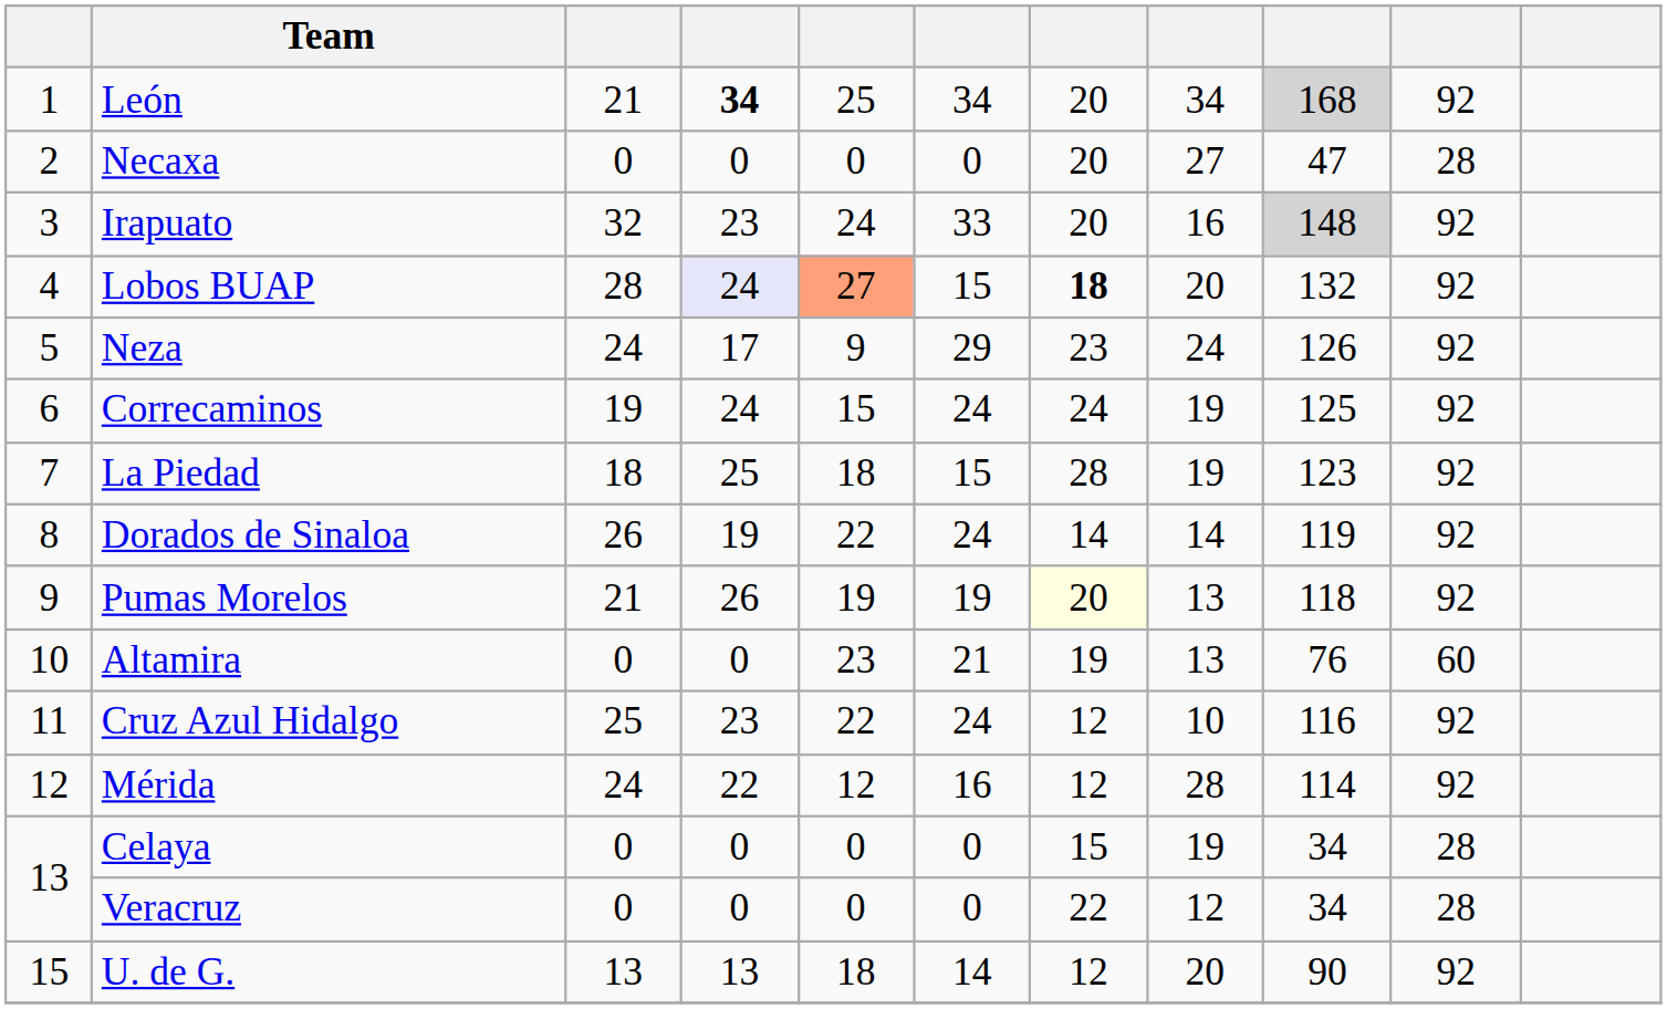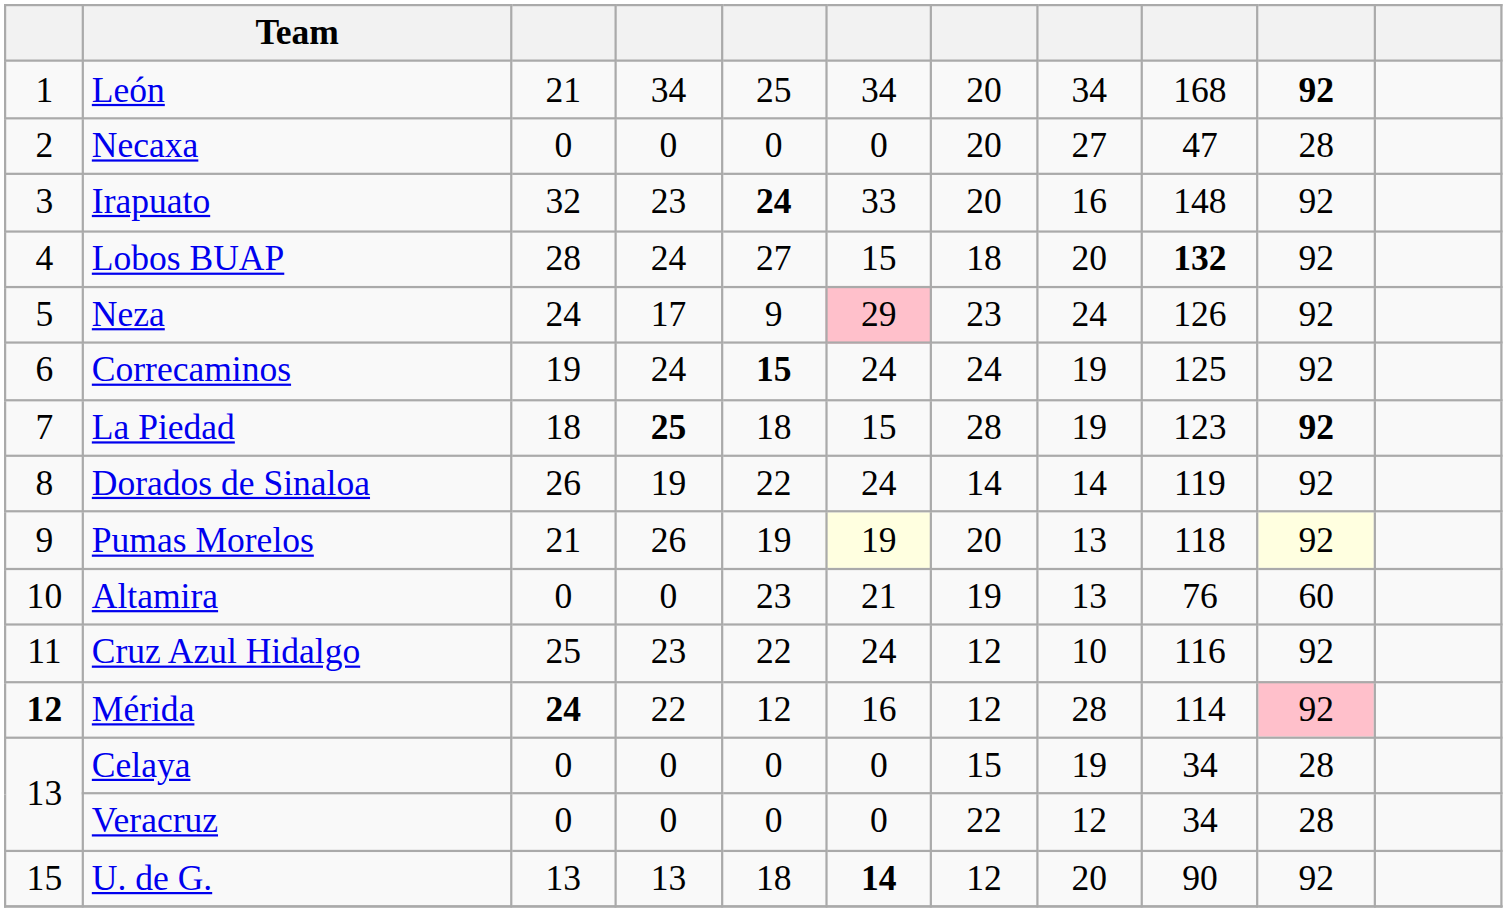León | column 4: bold -> normal
León | column 9: lightgrey background -> no background
León | column 10: normal -> bold
Irapuato | column 5: normal -> bold
Irapuato | column 9: lightgrey background -> no background
Lobos BUAP | column 4: lavender background -> no background
Lobos BUAP | column 5: lightsalmon background -> no background
Lobos BUAP | column 7: bold -> normal
Lobos BUAP | column 9: normal -> bold
Neza | column 6: no background -> pink background
Correcaminos | column 5: normal -> bold
La Piedad | column 4: normal -> bold
La Piedad | column 10: normal -> bold
Pumas Morelos | column 6: no background -> lightyellow background
Pumas Morelos | column 7: lightyellow background -> no background
Pumas Morelos | column 10: no background -> lightyellow background
Mérida | column 1: normal -> bold
Mérida | column 3: normal -> bold
Mérida | column 10: no background -> pink background
U. de G. | column 6: normal -> bold
